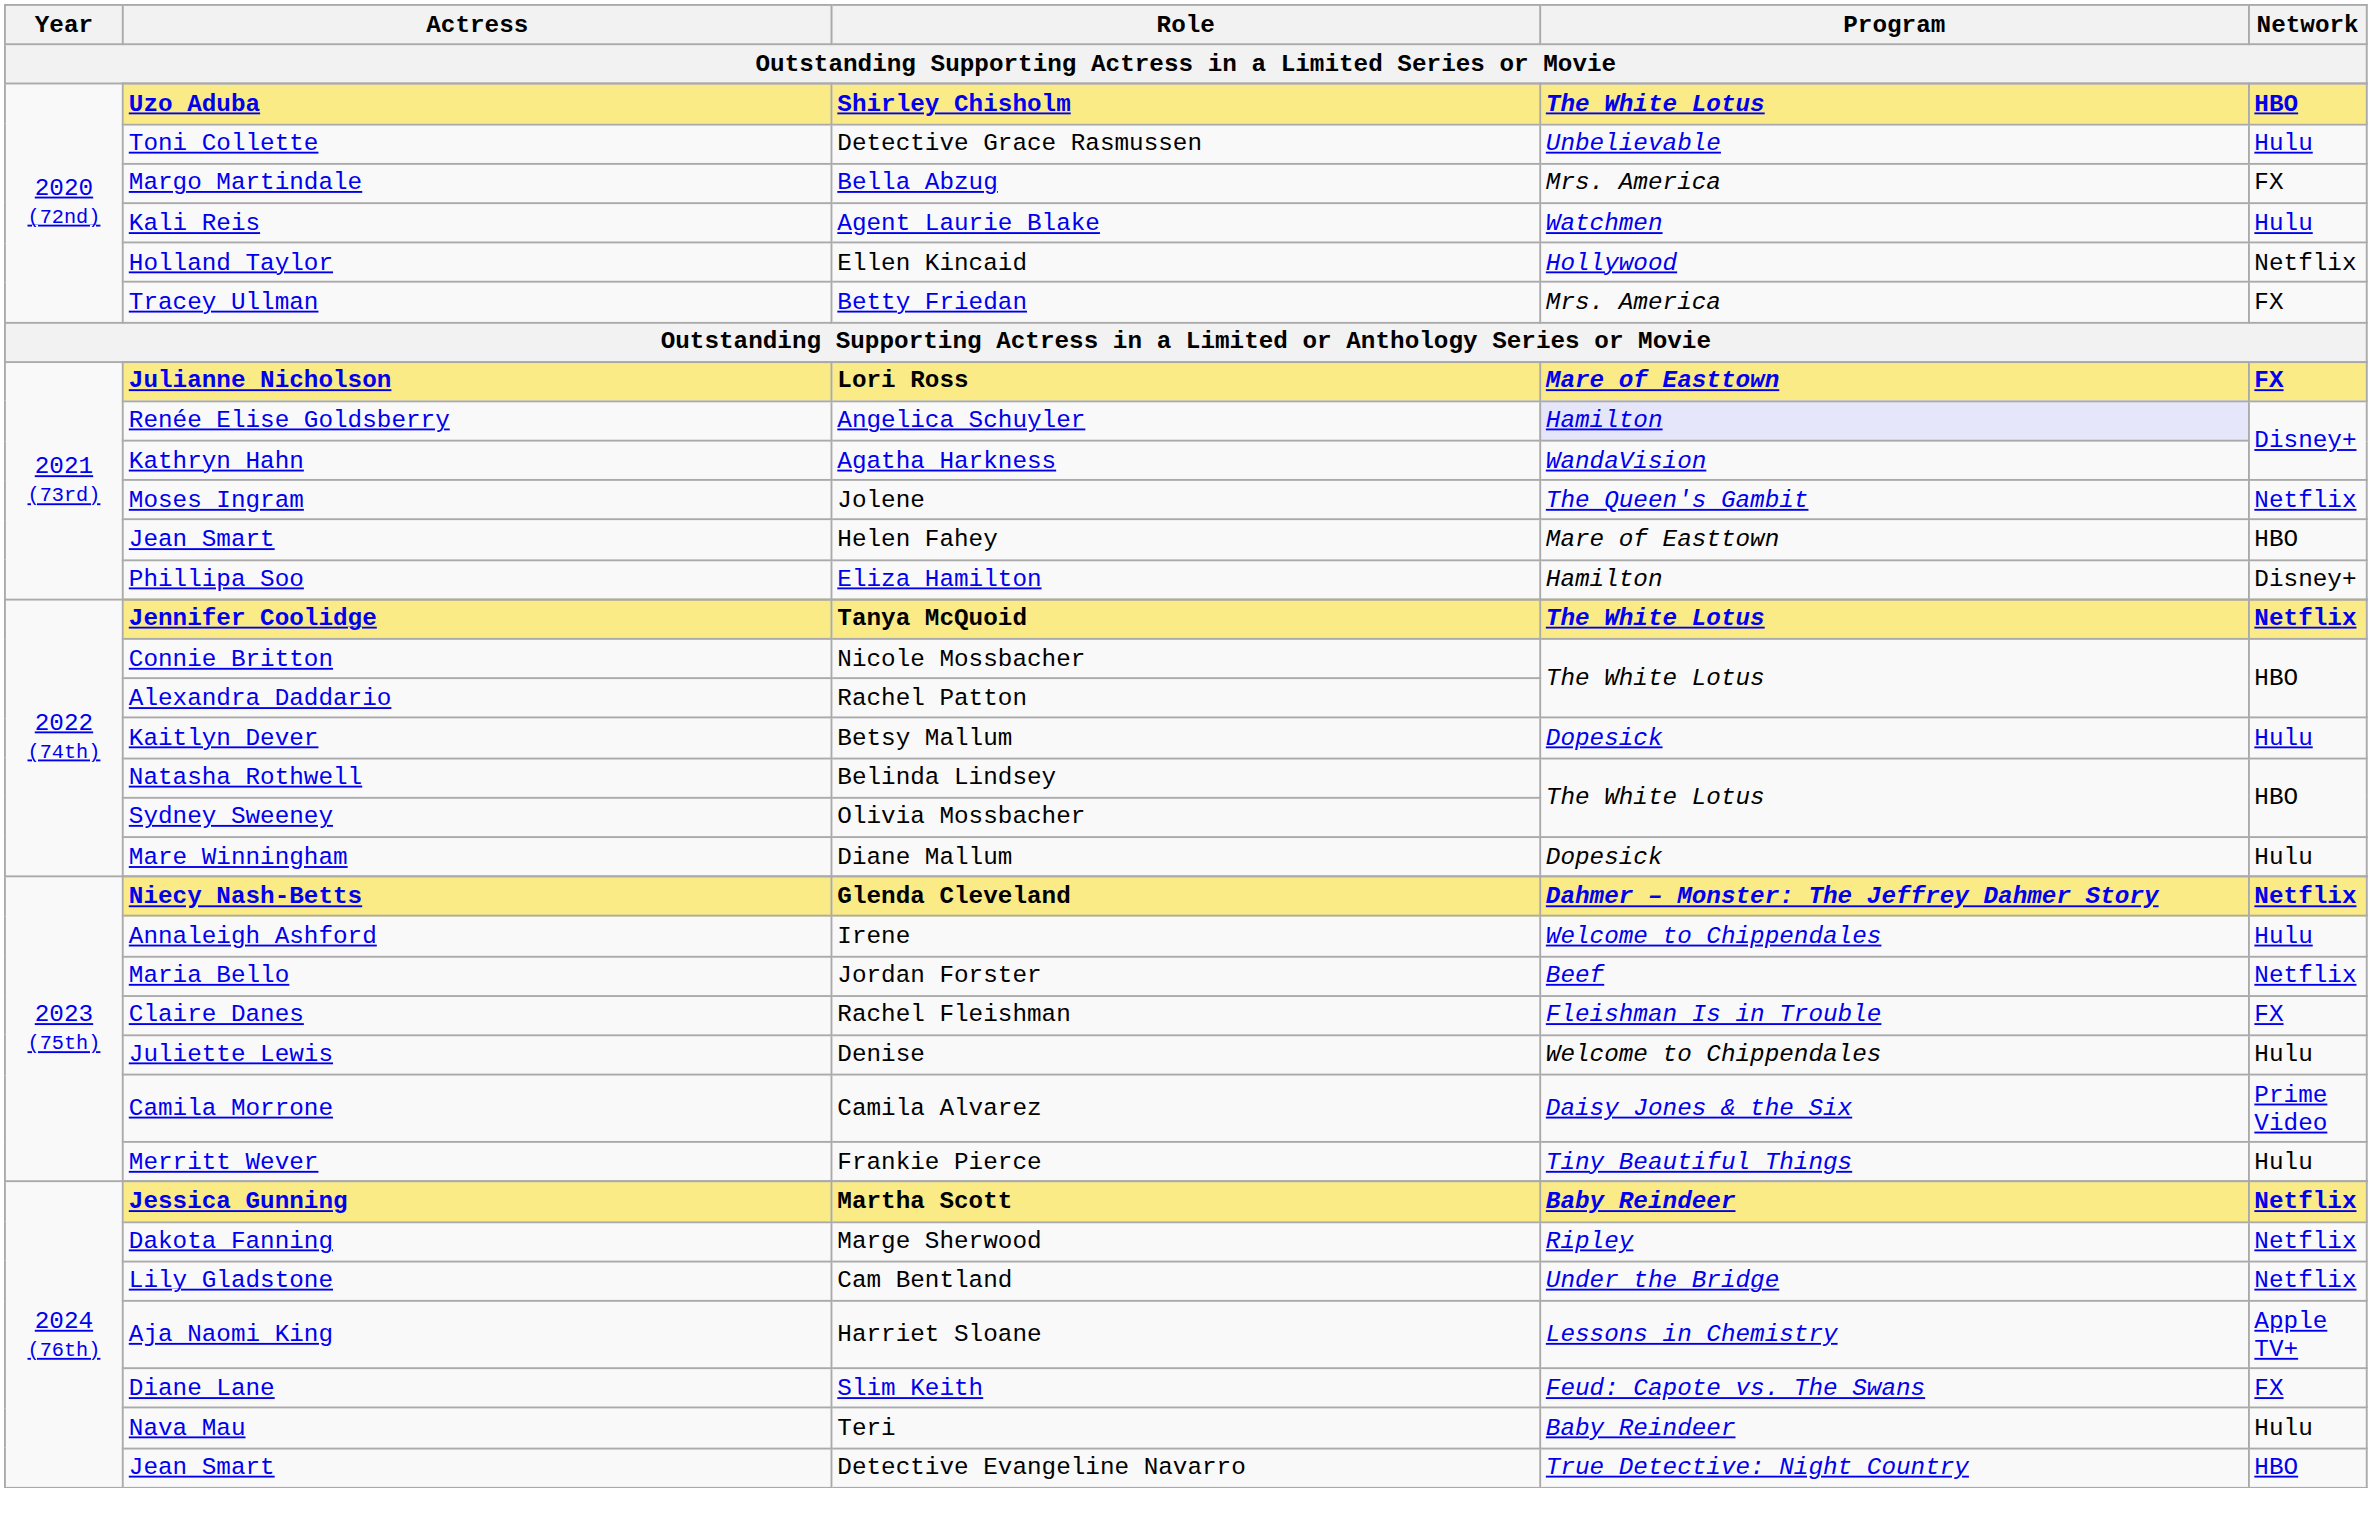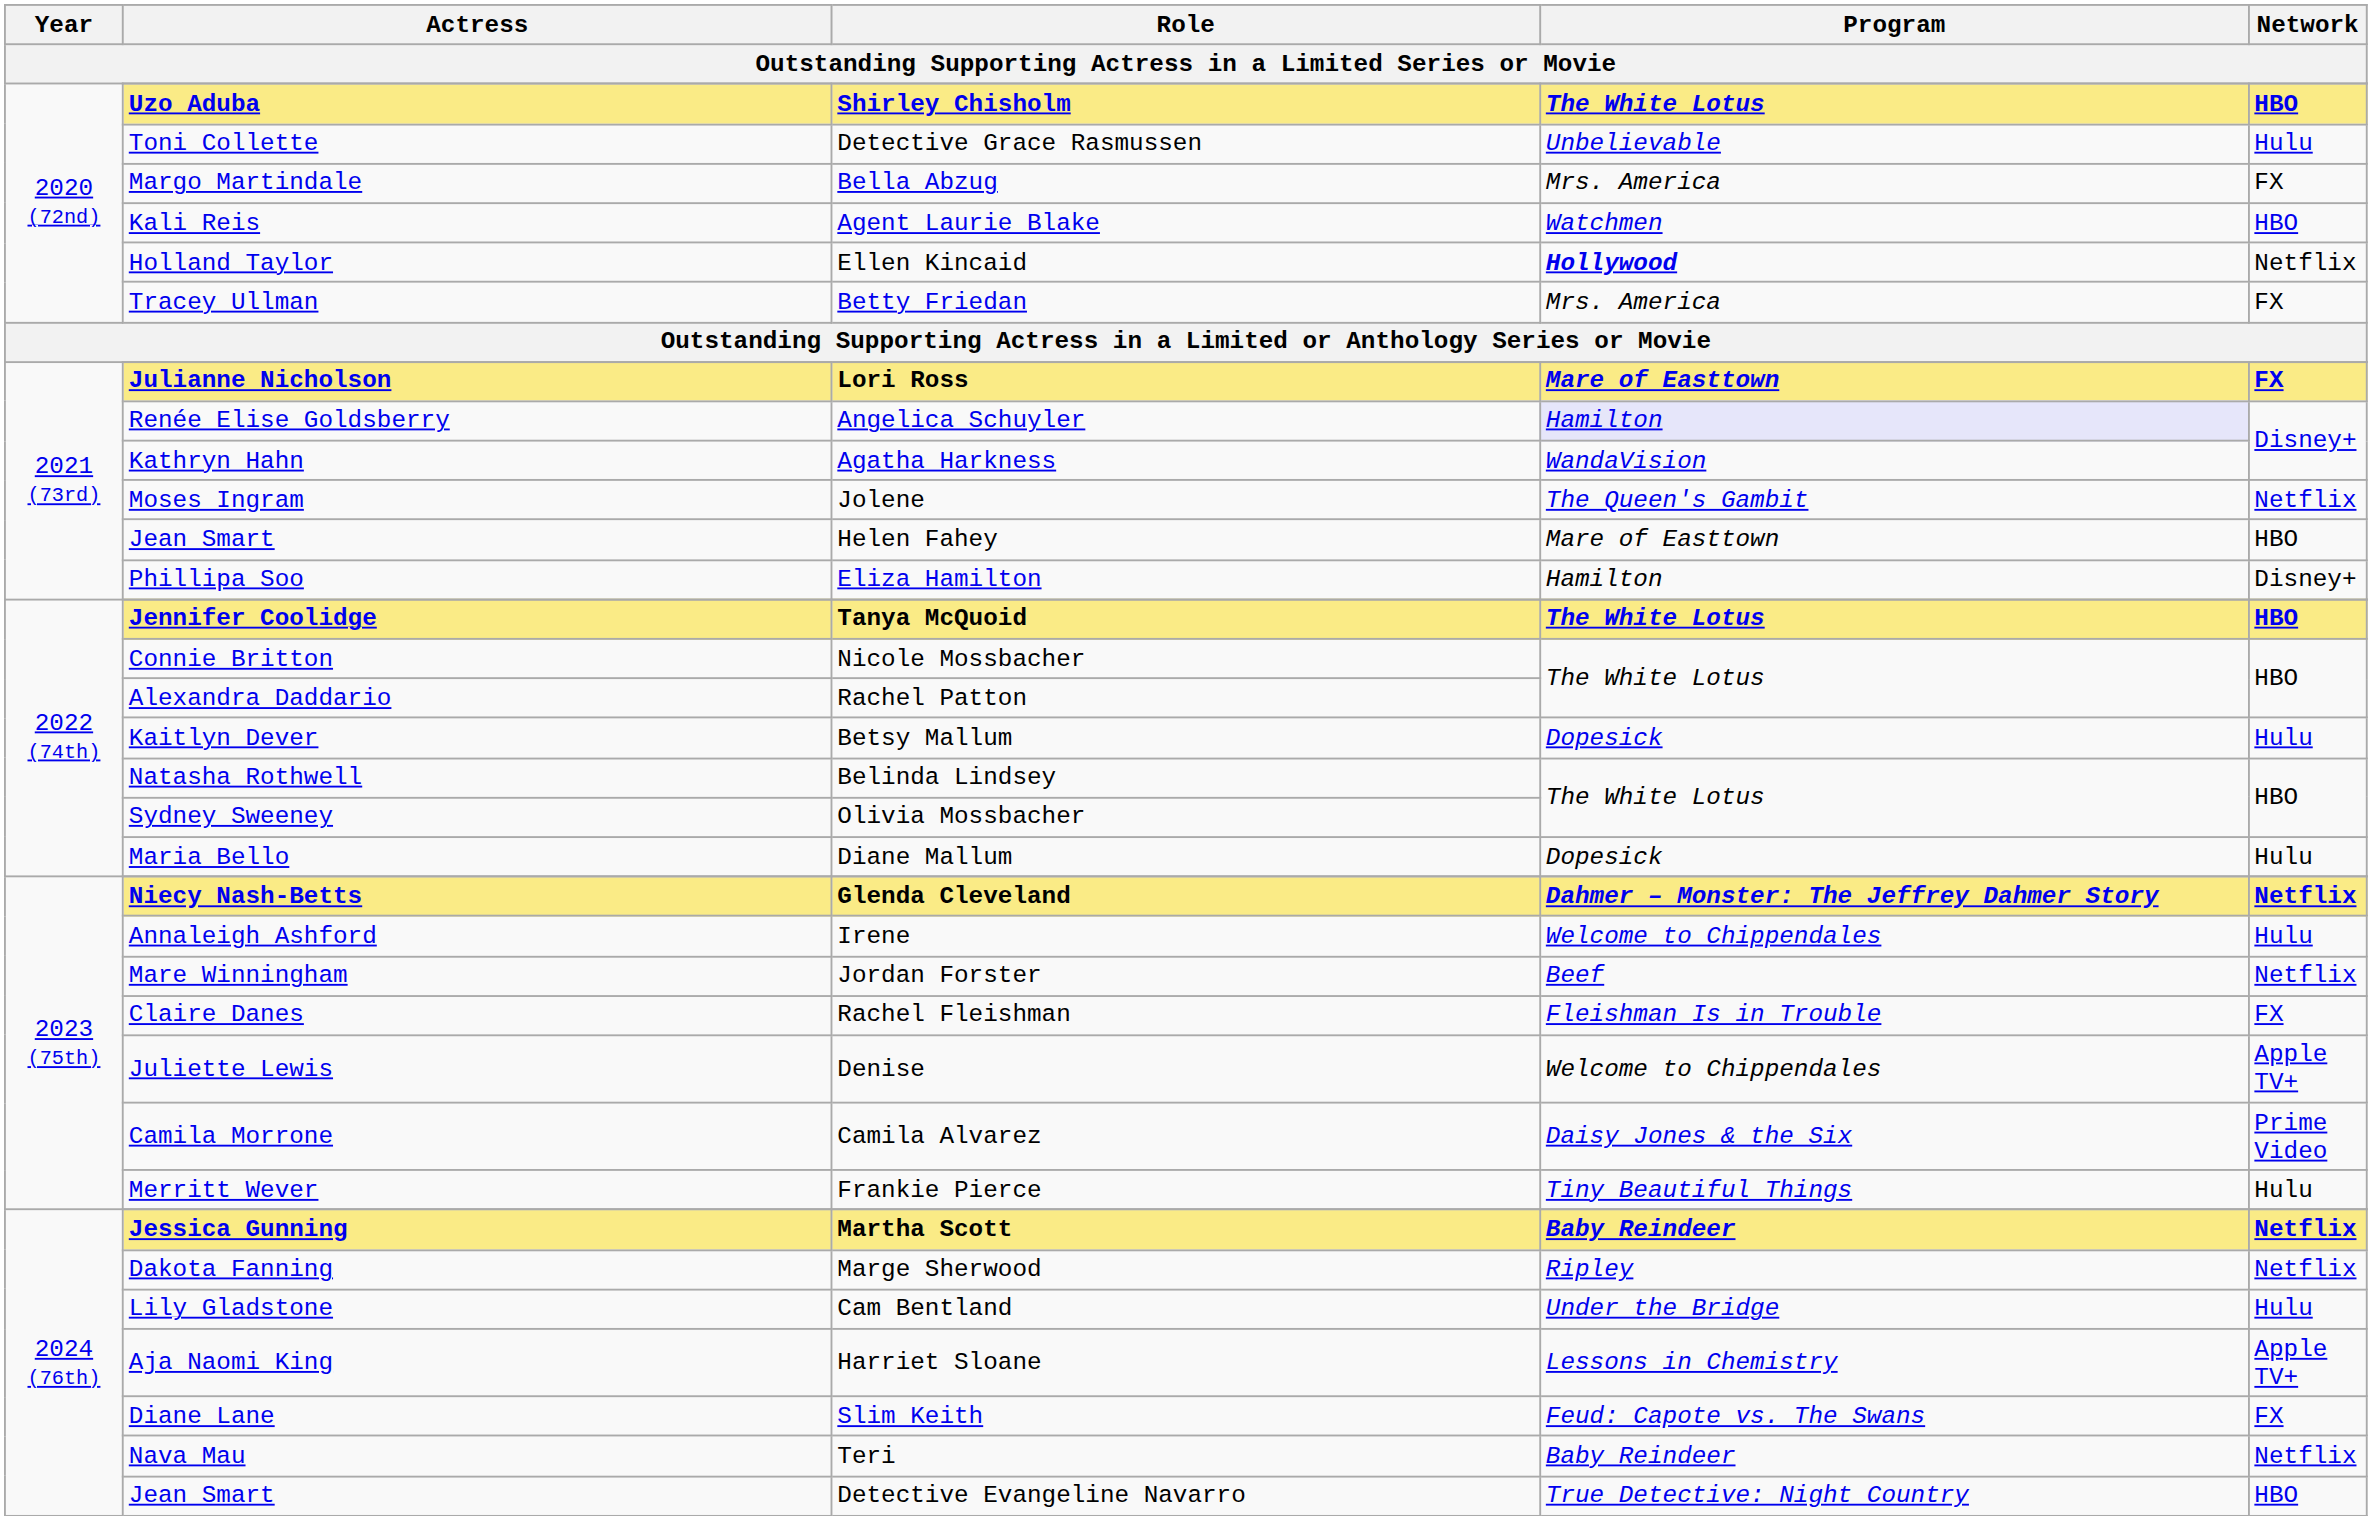Agent Laurie Blake | Network: Hulu -> HBO
Ellen Kincaid | Program: normal -> bold
Tanya McQuoid | Network: Netflix -> HBO
Diane Mallum | Actress: Mare Winningham -> Maria Bello
Jordan Forster | Actress: Maria Bello -> Mare Winningham
Denise | Network: Hulu -> Apple TV+
Cam Bentland | Network: Netflix -> Hulu
Teri | Network: Hulu -> Netflix
